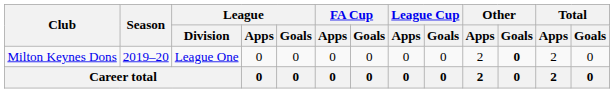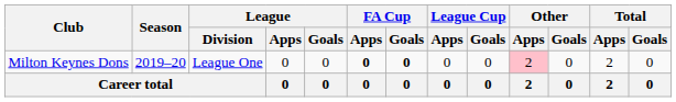Milton Keynes Dons | FA Cup / Apps: normal -> bold
Milton Keynes Dons | FA Cup / Goals: normal -> bold
Milton Keynes Dons | Other / Apps: no background -> pink background
Milton Keynes Dons | Other / Goals: bold -> normal
